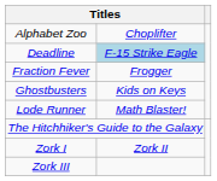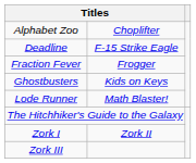Deadline | column 2: lightblue background -> no background
